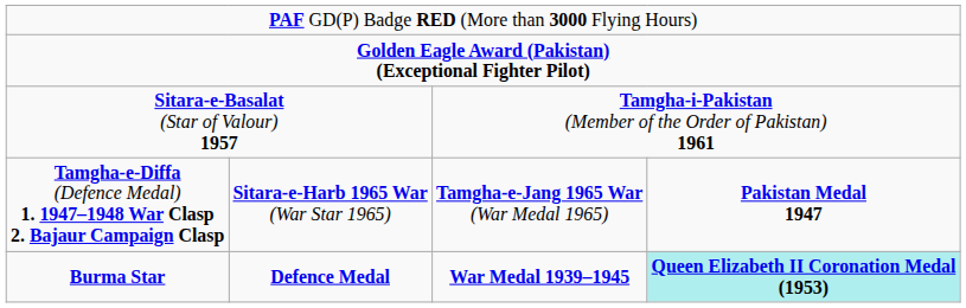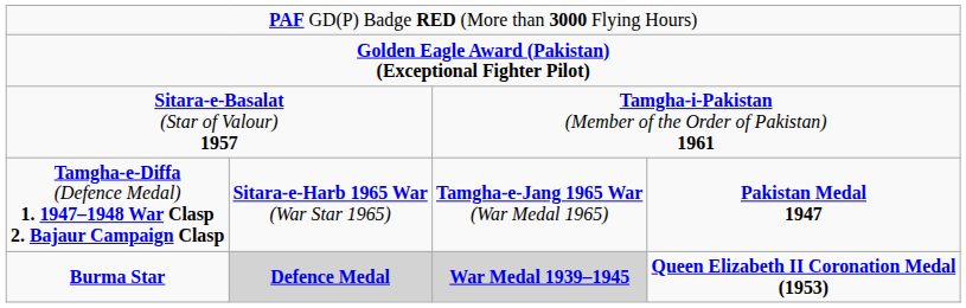Burma Star | column 2: no background -> lightgrey background
Burma Star | column 3: no background -> lightgrey background
Burma Star | column 4: paleturquoise background -> no background
